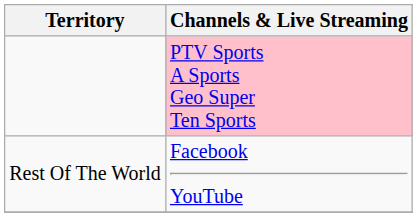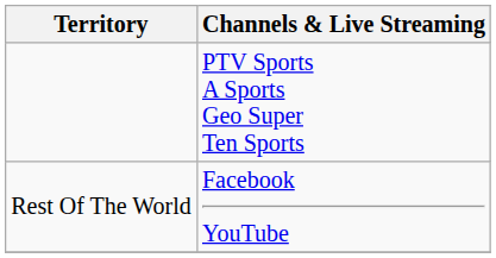row 2 | Channels & Live Streaming: pink background -> no background
